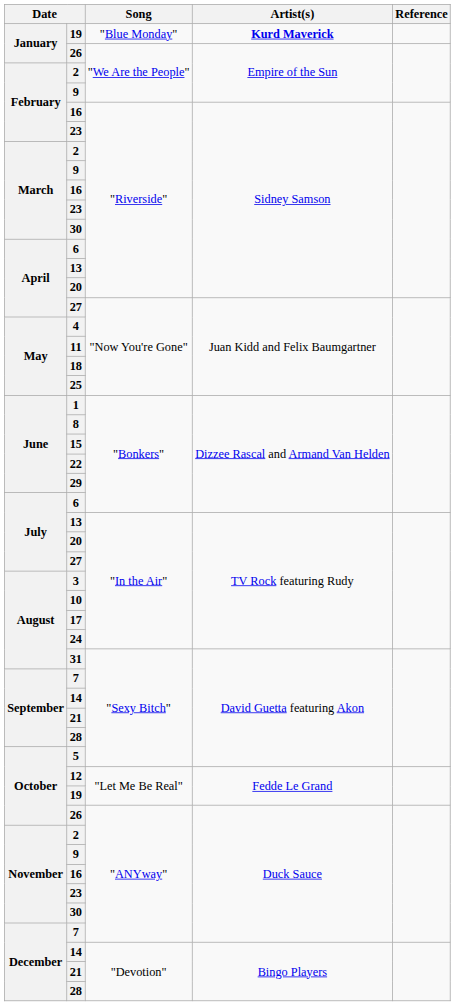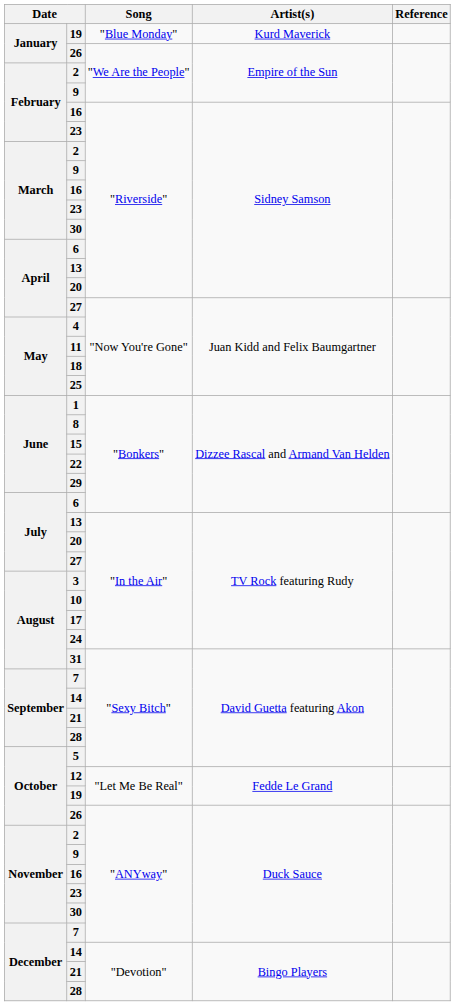19 / "Blue Monday" | Artist(s): bold -> normal
